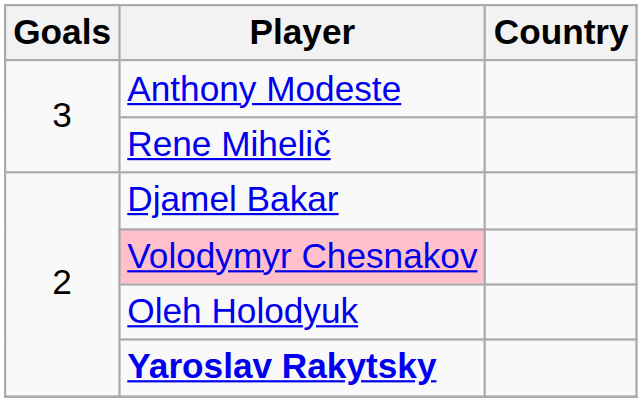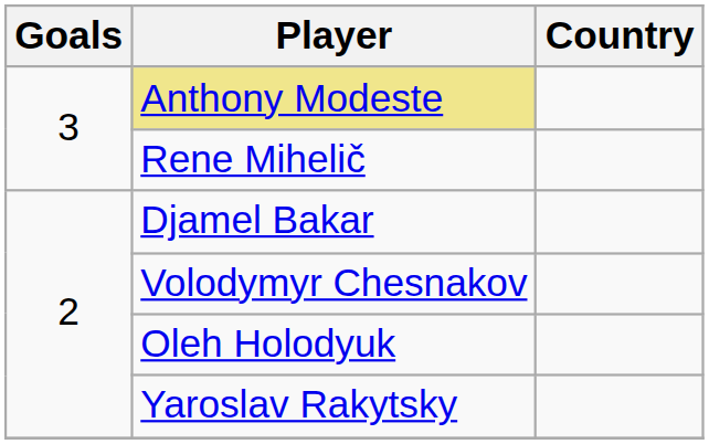Anthony Modeste | Player: no background -> khaki background
Volodymyr Chesnakov | Player: pink background -> no background
Yaroslav Rakytsky | Player: bold -> normal
